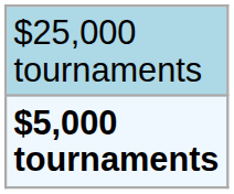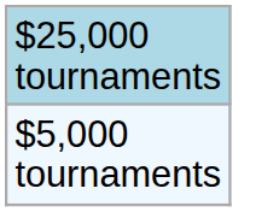row 2 | column 1: bold -> normal
